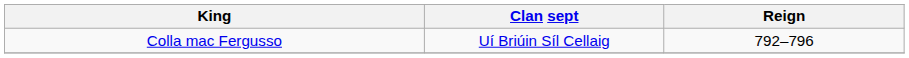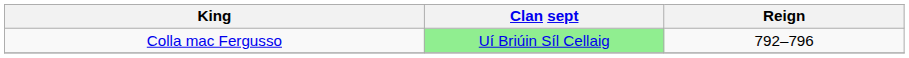Colla mac Fergusso | Clan sept: no background -> lightgreen background
